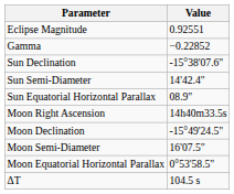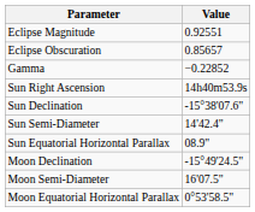+ row: Eclipse Obscuration | 0.85657
+ row: Sun Right Ascension | 14h40m53.9s
- row: Moon Right Ascension | 14h40m33.5s
- row: ΔT | 104.5 s
